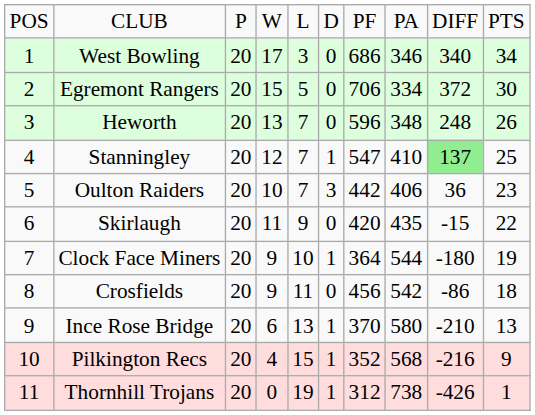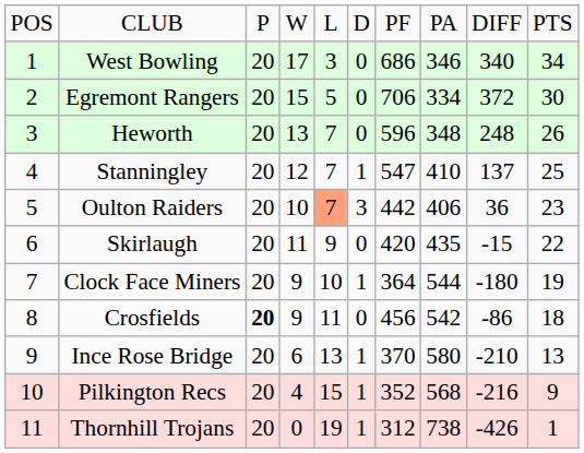Stanningley | column 9: lightgreen background -> no background
Oulton Raiders | column 5: no background -> lightsalmon background
Crosfields | column 3: normal -> bold
